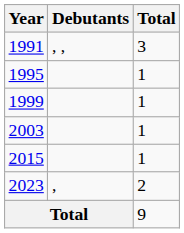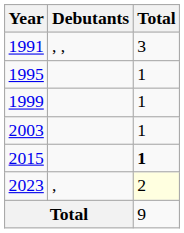2015 | Total: normal -> bold
2023 | Total: no background -> lightyellow background
